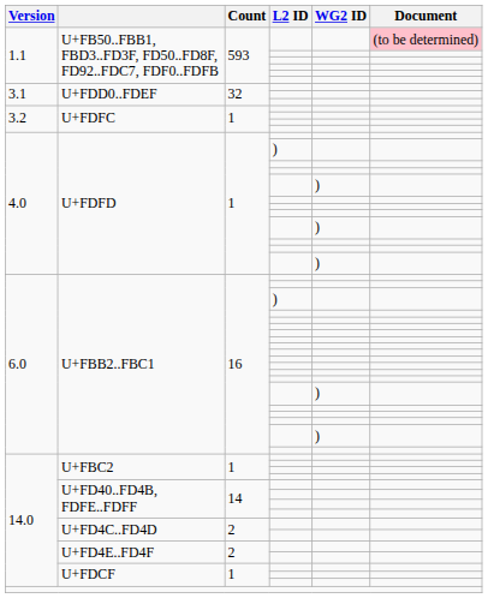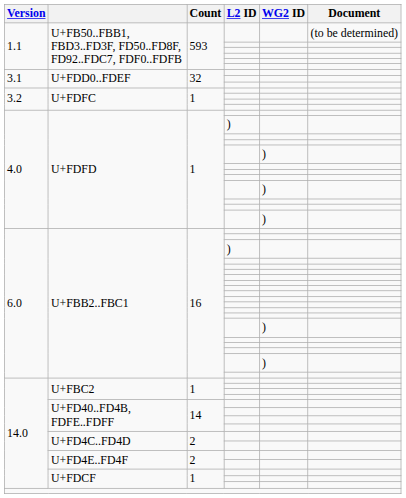row 2 | Document: pink background -> no background
